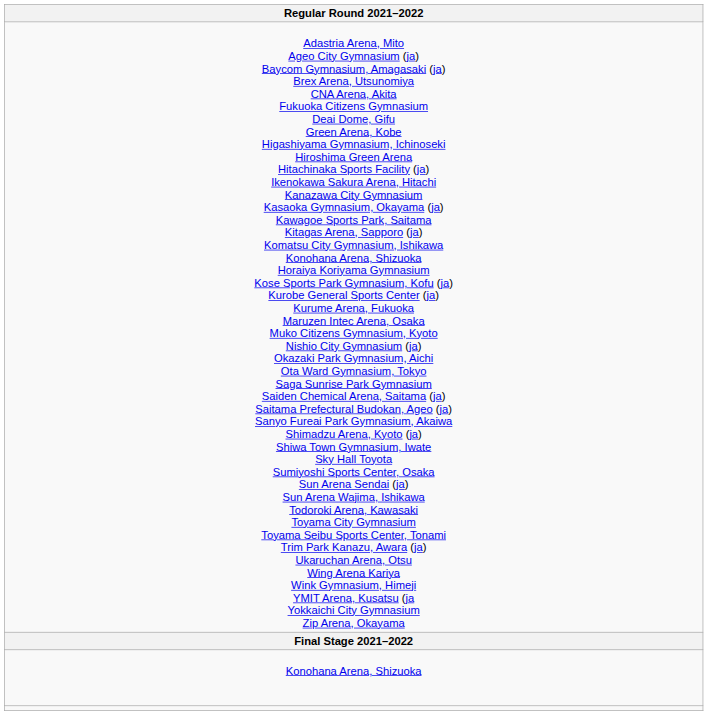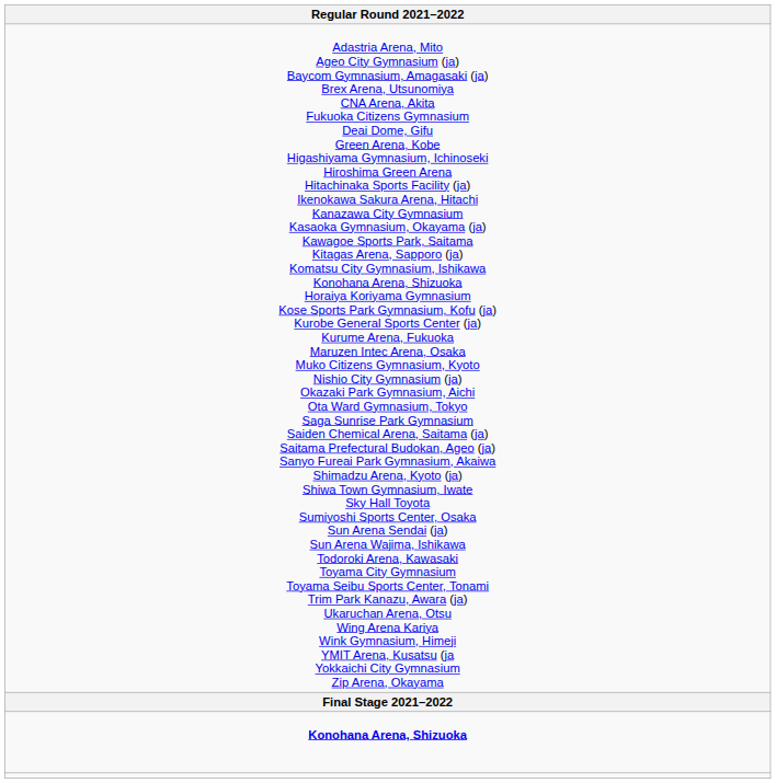Konohana Arena, Shizuoka | column 1: normal -> bold
